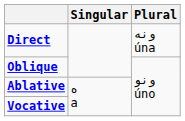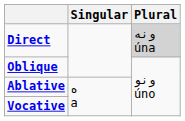Direct | Plural: no background -> lightgrey background
